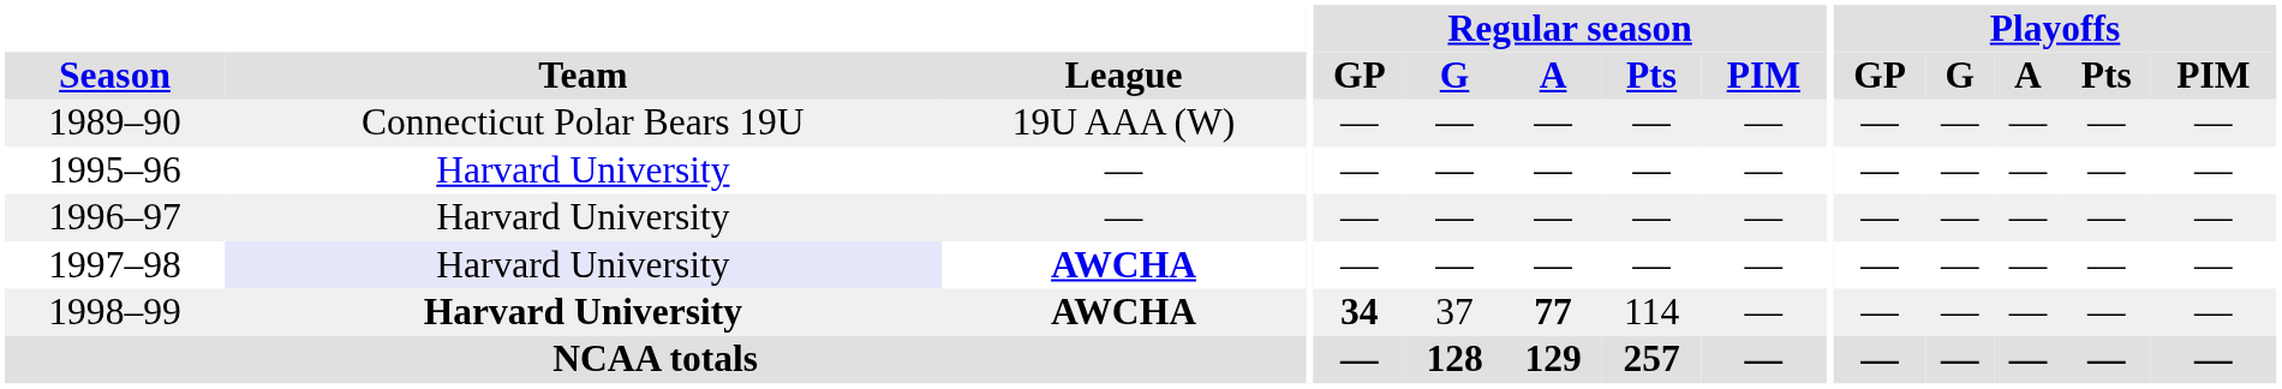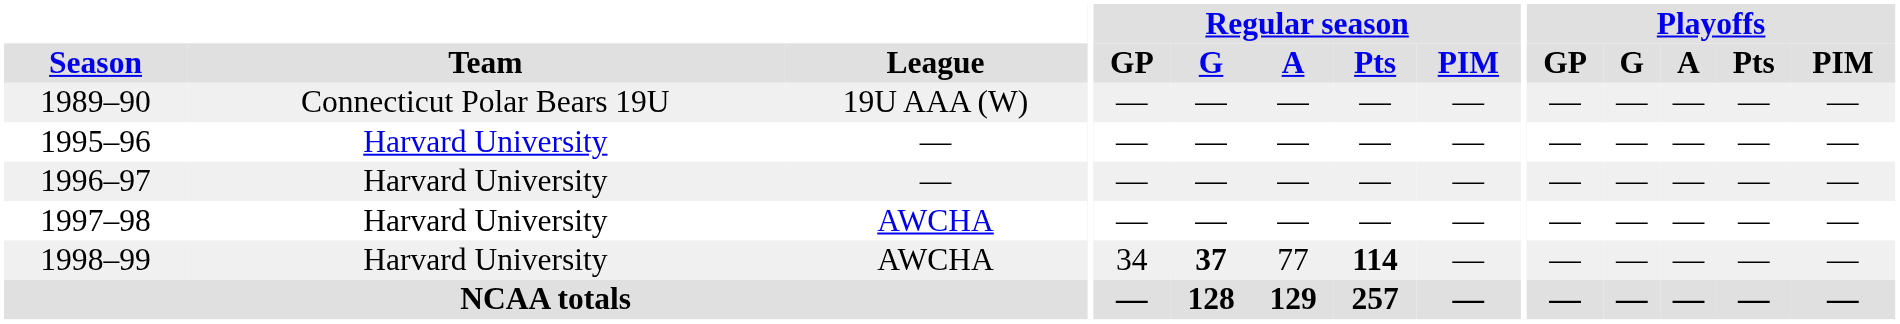1997–98 | Team: lavender background -> no background
1997–98 | League: bold -> normal
1998–99 | Team: bold -> normal
1998–99 | League: bold -> normal
1998–99 | Regular season / GP: bold -> normal
1998–99 | Regular season / G: normal -> bold
1998–99 | Regular season / A: bold -> normal
1998–99 | Regular season / Pts: normal -> bold
